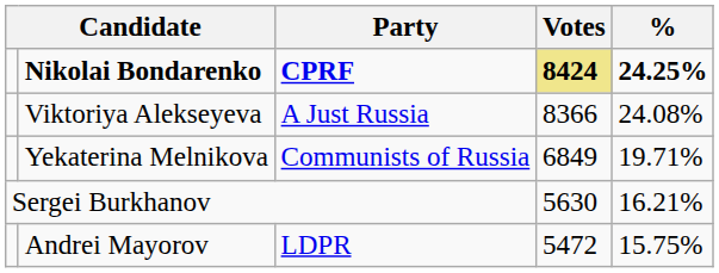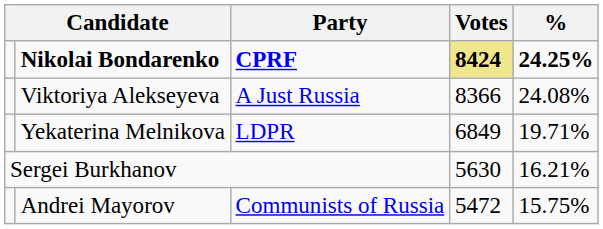Yekaterina Melnikova | Party: Communists of Russia -> LDPR
Andrei Mayorov | Party: LDPR -> Communists of Russia
